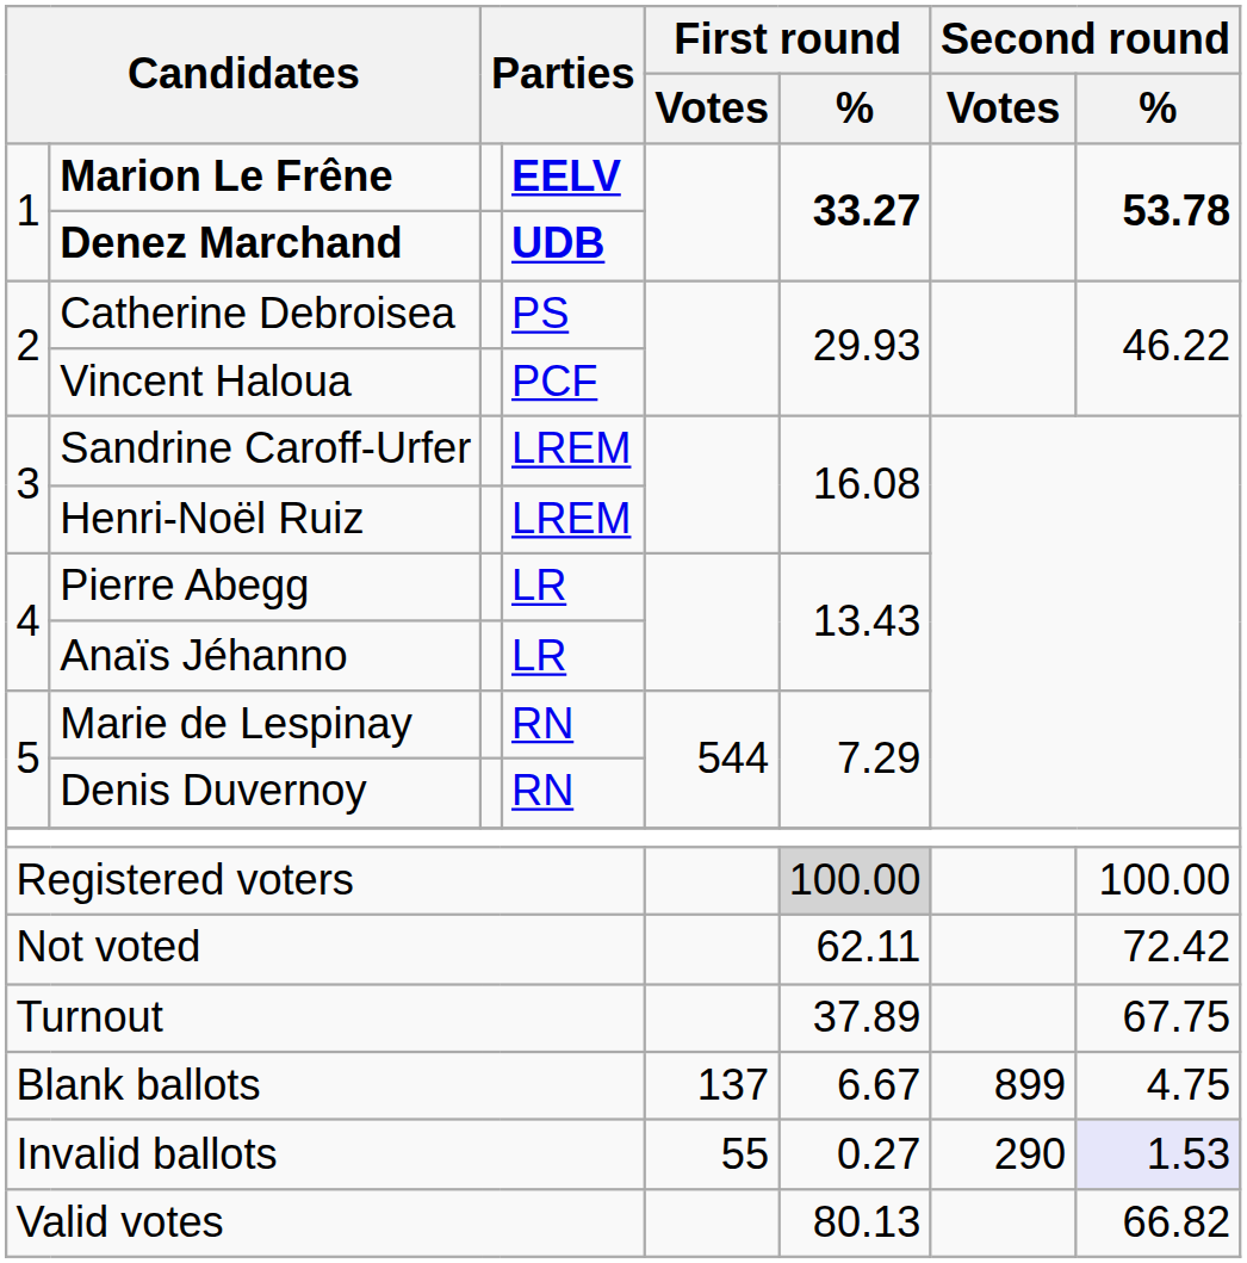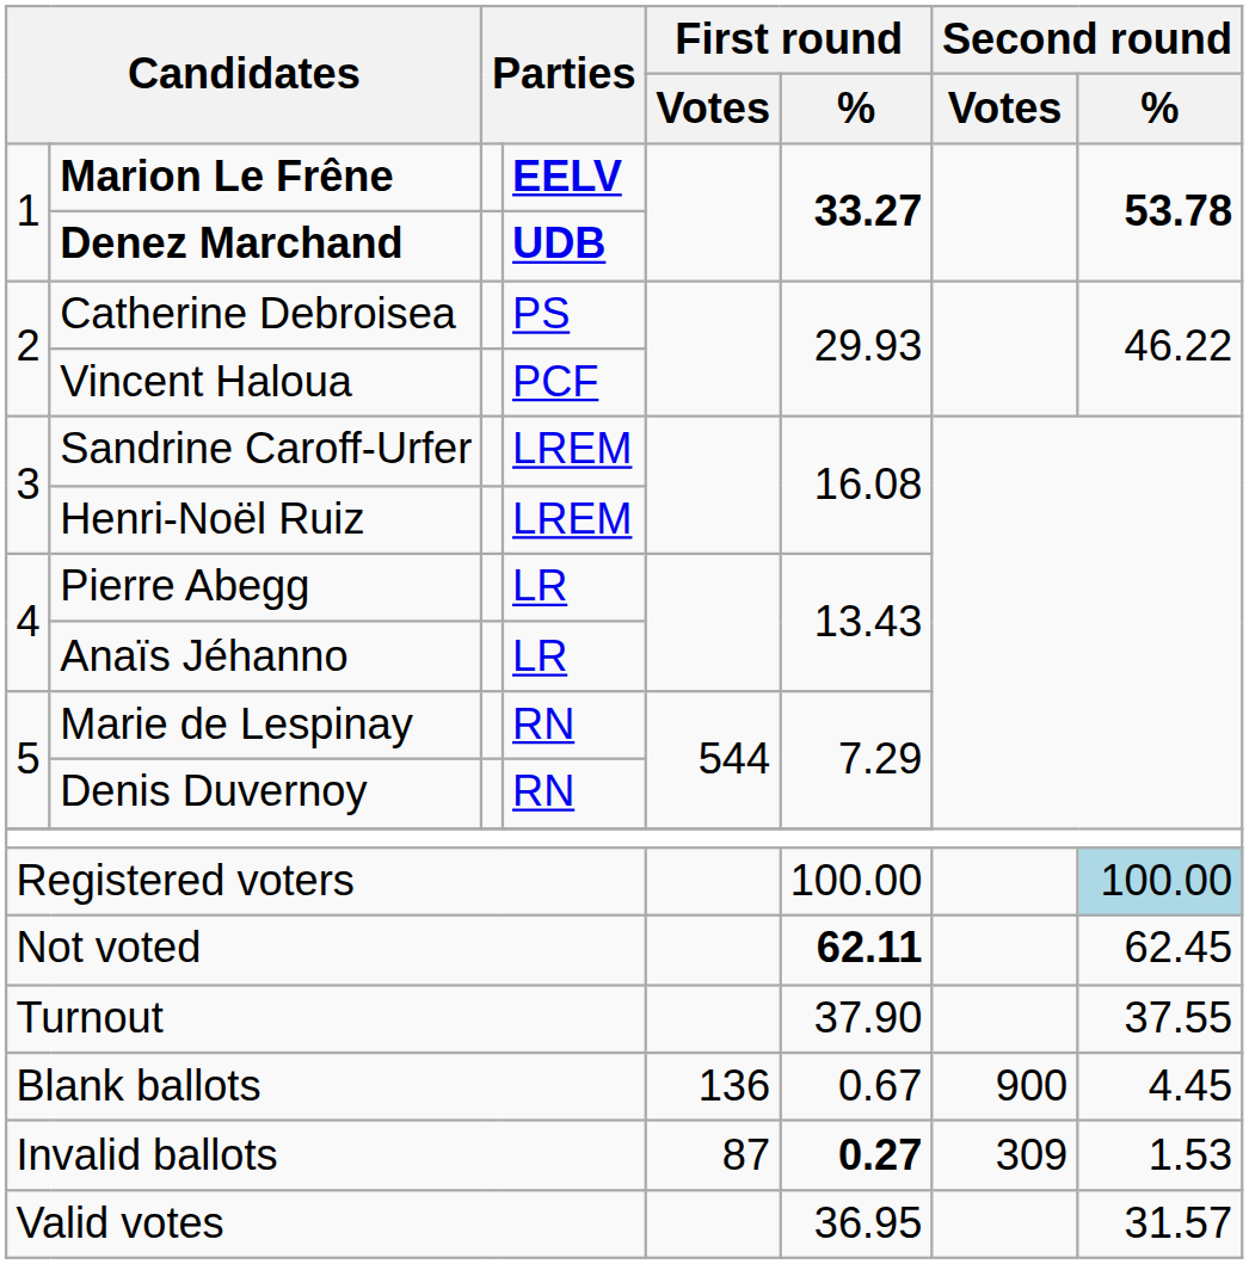Registered voters | First round / %: lightgrey background -> no background
Registered voters | Second round / %: no background -> lightblue background
Not voted | First round / %: normal -> bold
Not voted | Second round / %: 72.42 -> 62.45
Turnout | First round / %: 37.89 -> 37.90
Turnout | Second round / %: 67.75 -> 37.55
Blank ballots | First round / Votes: 137 -> 136
Blank ballots | First round / %: 6.67 -> 0.67
Blank ballots | Second round / Votes: 899 -> 900
Blank ballots | Second round / %: 4.75 -> 4.45
Invalid ballots | First round / Votes: 55 -> 87
Invalid ballots | First round / %: normal -> bold
Invalid ballots | Second round / Votes: 290 -> 309
Invalid ballots | Second round / %: lavender background -> no background
Valid votes | First round / %: 80.13 -> 36.95
Valid votes | Second round / %: 66.82 -> 31.57
